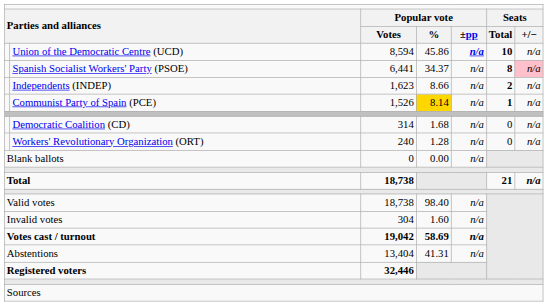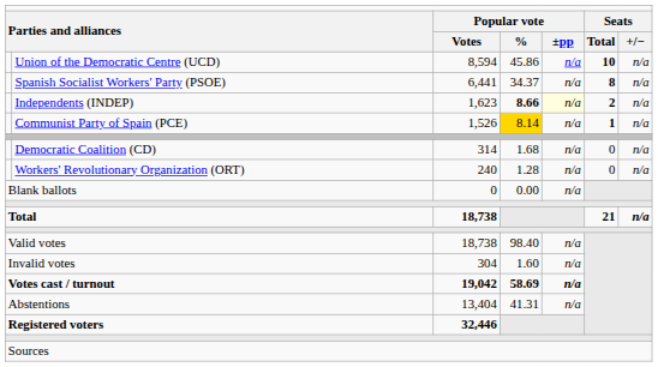Union of the Democratic Centre (UCD) | column 5: bold -> normal
Spanish Socialist Workers' Party (PSOE) | column 7: pink background -> no background
Independents (INDEP) | column 4: normal -> bold
Independents (INDEP) | column 5: no background -> lightyellow background
